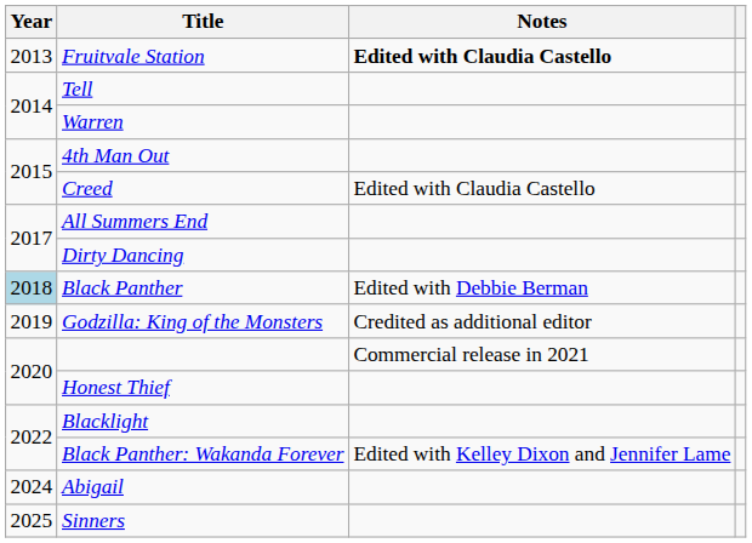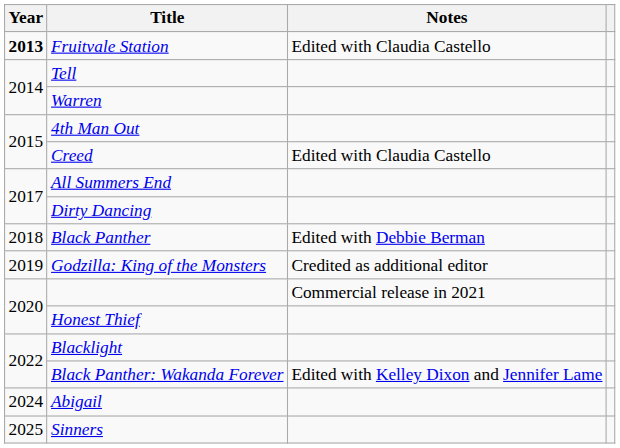Fruitvale Station | Year: normal -> bold
Fruitvale Station | Notes: bold -> normal
Black Panther | Year: lightblue background -> no background
